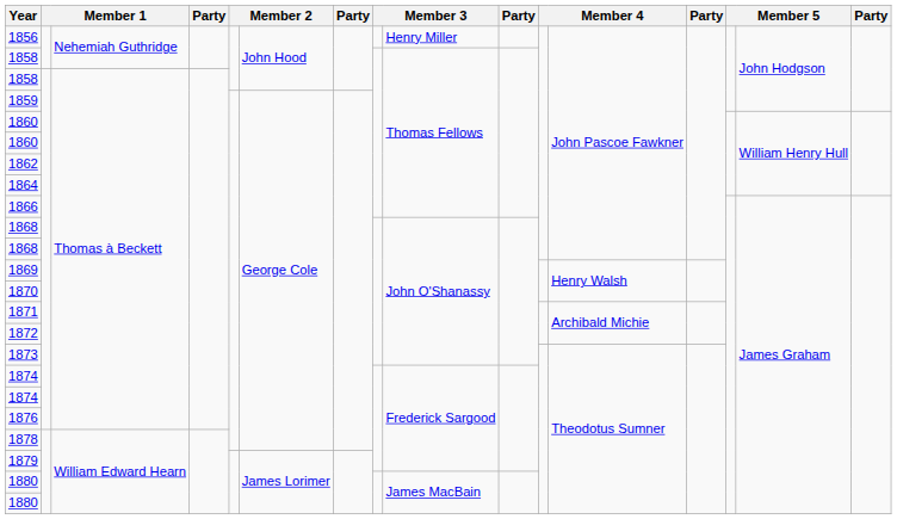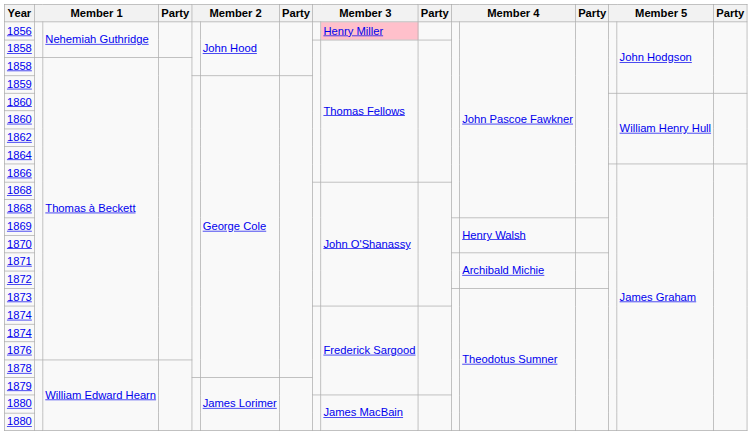1856 | column 9: no background -> pink background
